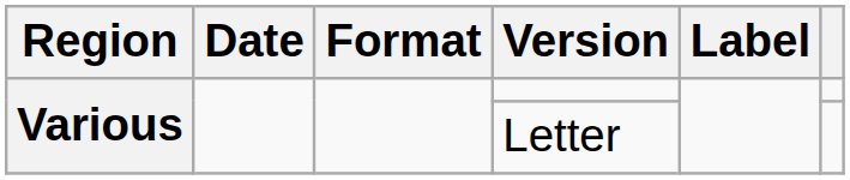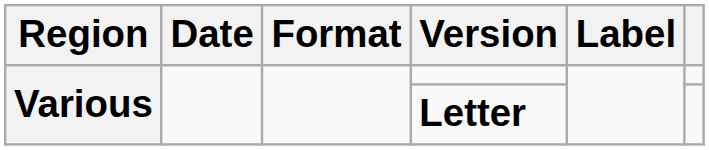Letter | Version: normal -> bold
